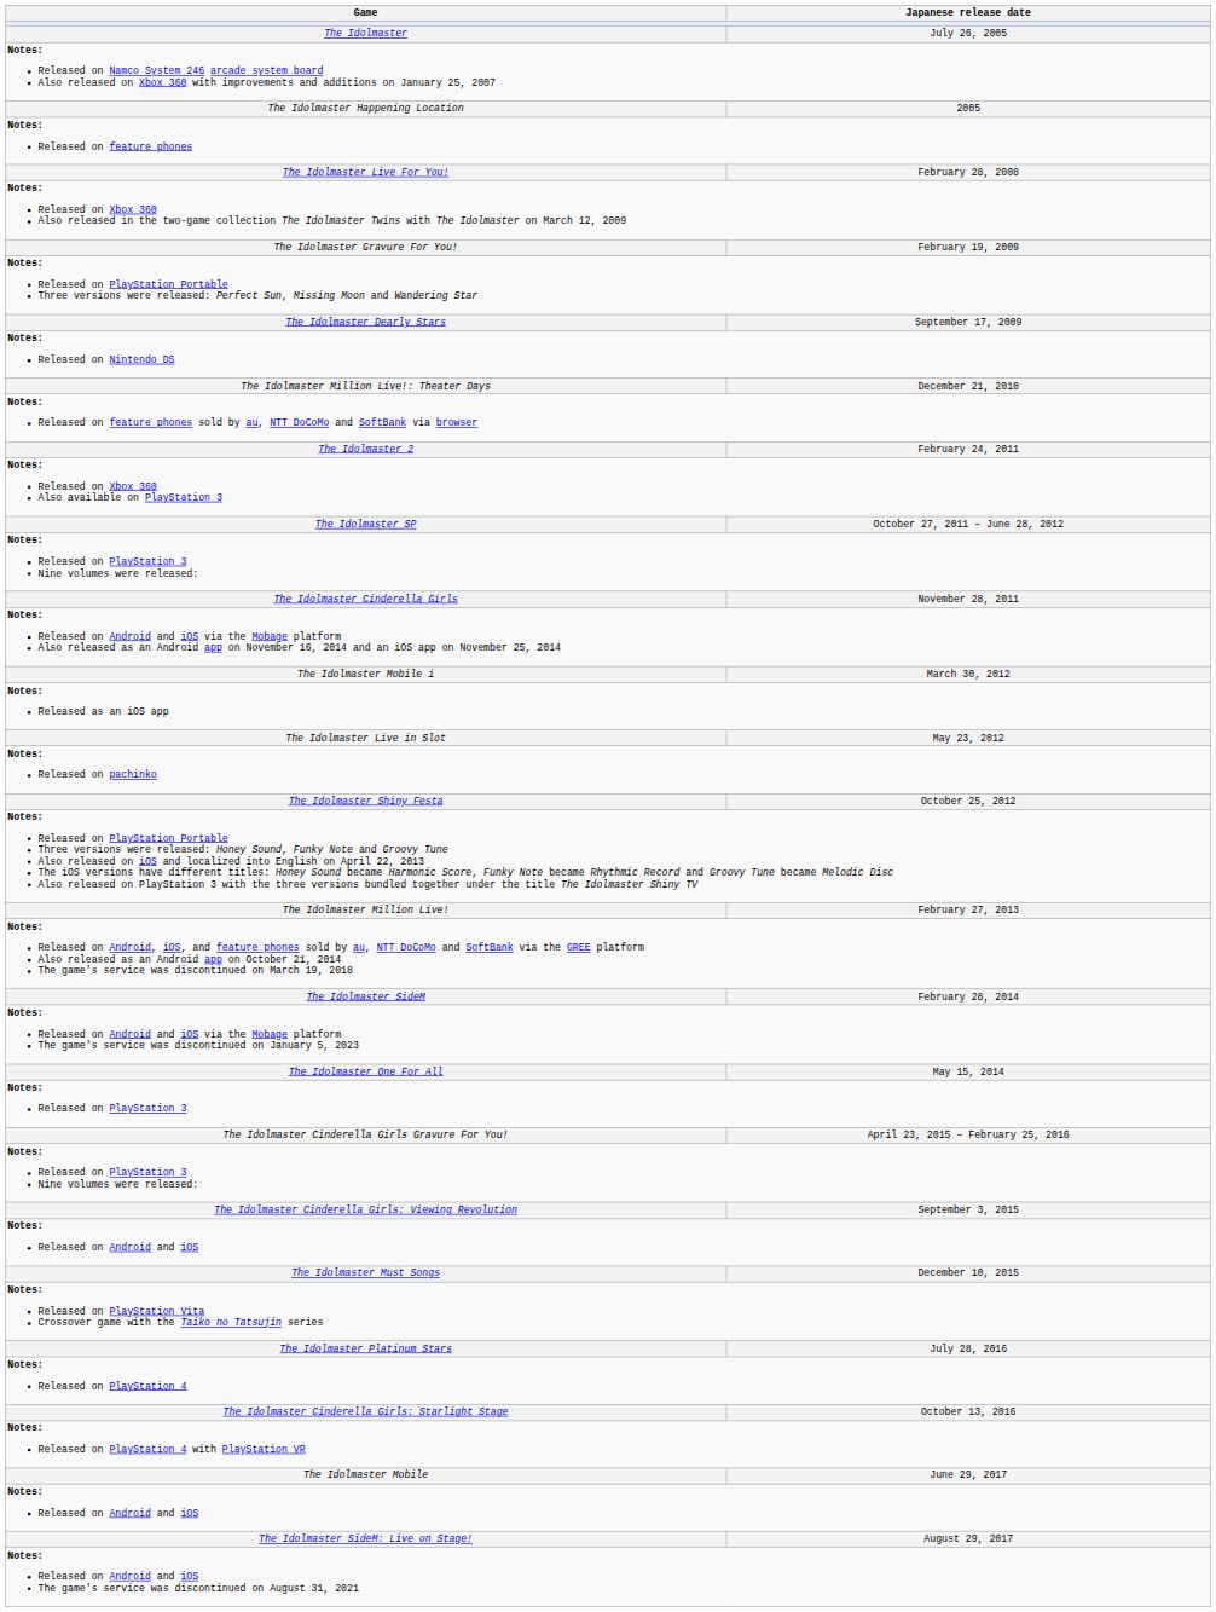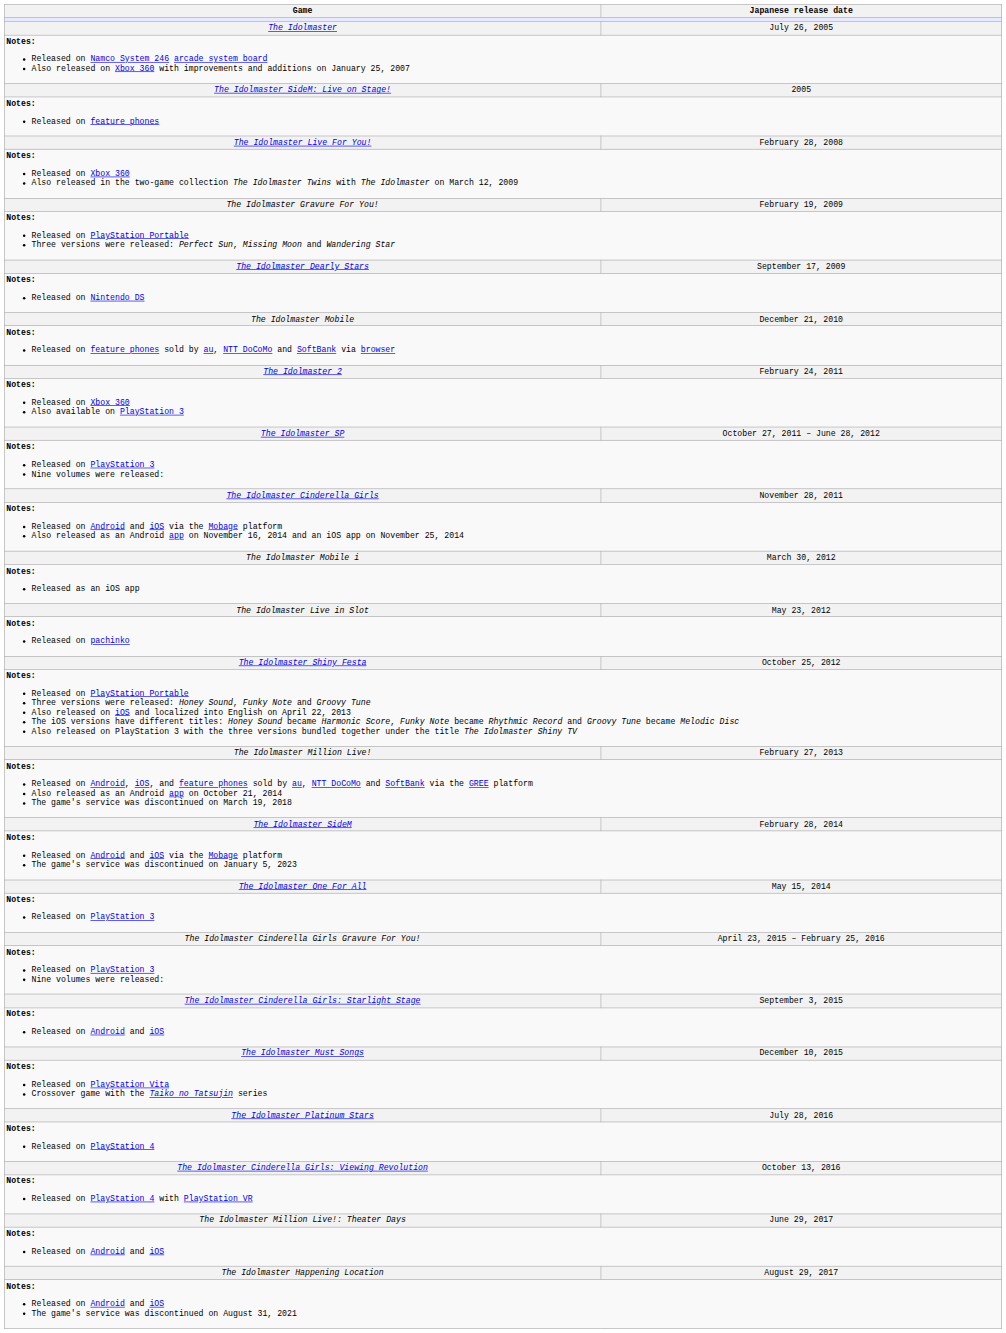row 5 | Game: The Idolmaster Happening Location -> The Idolmaster SideM: Live on Stage!
row 13 | Game: The Idolmaster Million Live!: Theater Days -> The Idolmaster Mobile
row 35 | Game: The Idolmaster Cinderella Girls: Viewing Revolution -> The Idolmaster Cinderella Girls: Starlight Stage
row 41 | Game: The Idolmaster Cinderella Girls: Starlight Stage -> The Idolmaster Cinderella Girls: Viewing Revolution
row 43 | Game: The Idolmaster Mobile -> The Idolmaster Million Live!: Theater Days
row 45 | Game: The Idolmaster SideM: Live on Stage! -> The Idolmaster Happening Location
